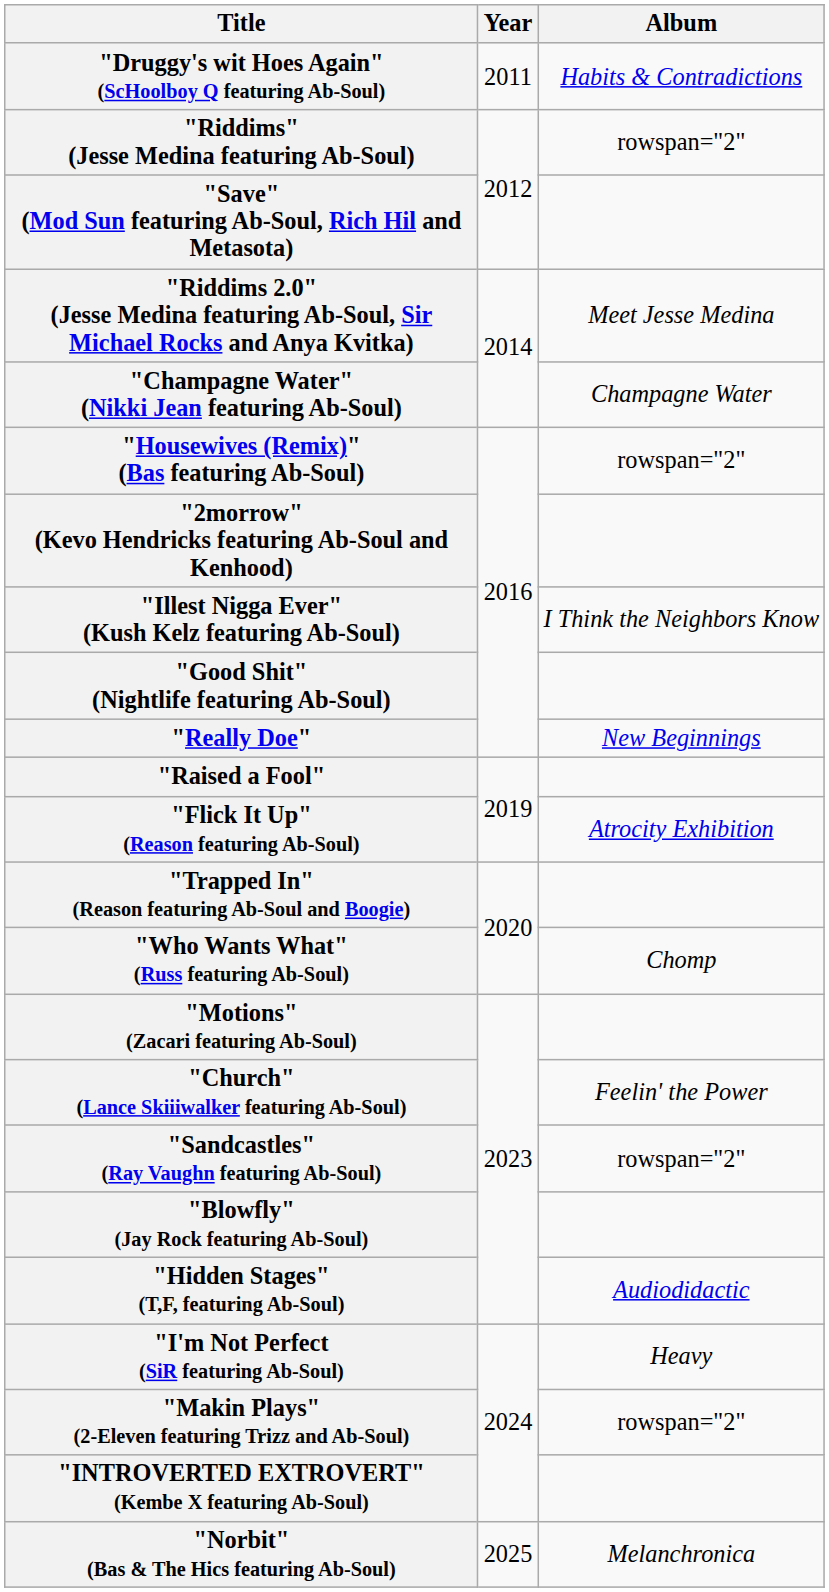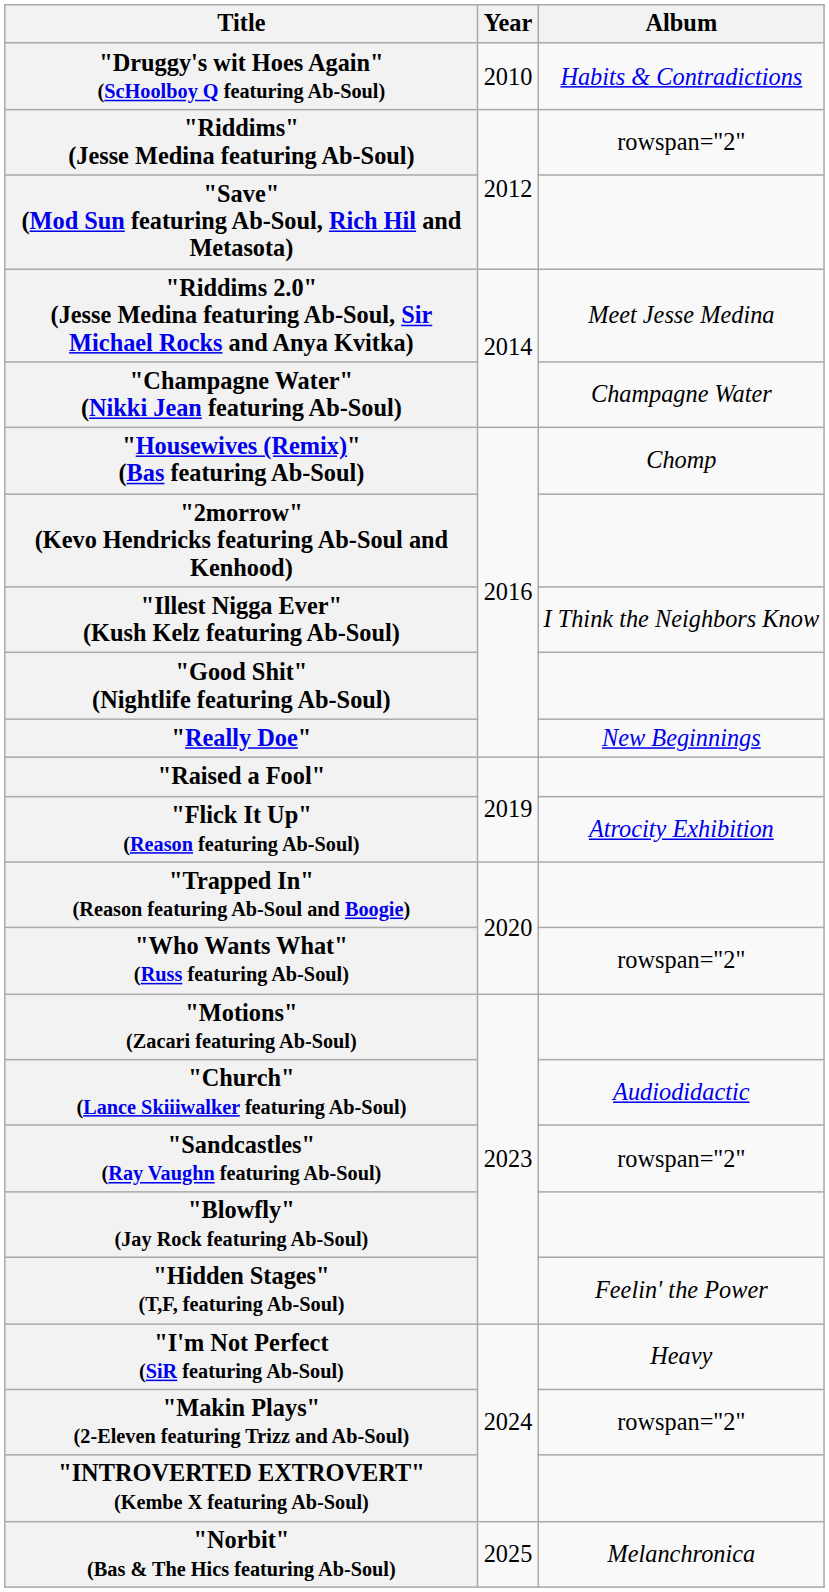"Druggy's wit Hoes Again" (ScHoolboy Q featuring Ab-Soul) | Year: 2011 -> 2010
"Housewives (Remix)" (Bas featuring Ab-Soul) | Album: rowspan="2" -> Chomp
"Who Wants What" (Russ featuring Ab-Soul) | Album: Chomp -> rowspan="2"
"Church" (Lance Skiiiwalker featuring Ab-Soul) | Album: Feelin' the Power -> Audiodidactic
"Hidden Stages" (T,F, featuring Ab-Soul) | Album: Audiodidactic -> Feelin' the Power
